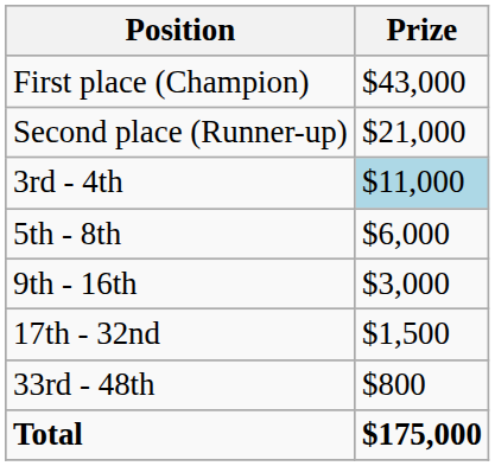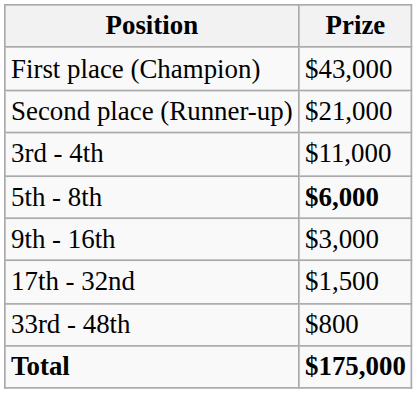3rd - 4th | Prize: lightblue background -> no background
5th - 8th | Prize: normal -> bold
